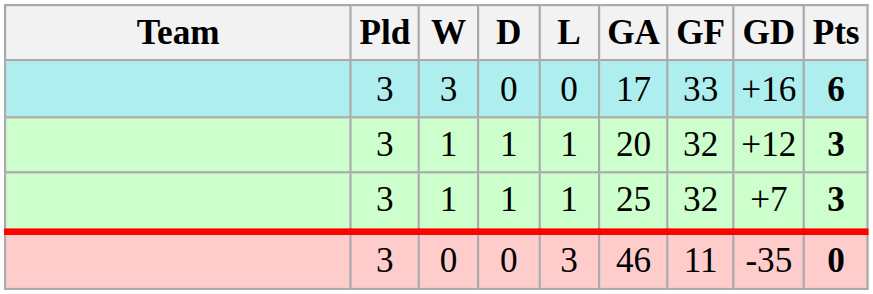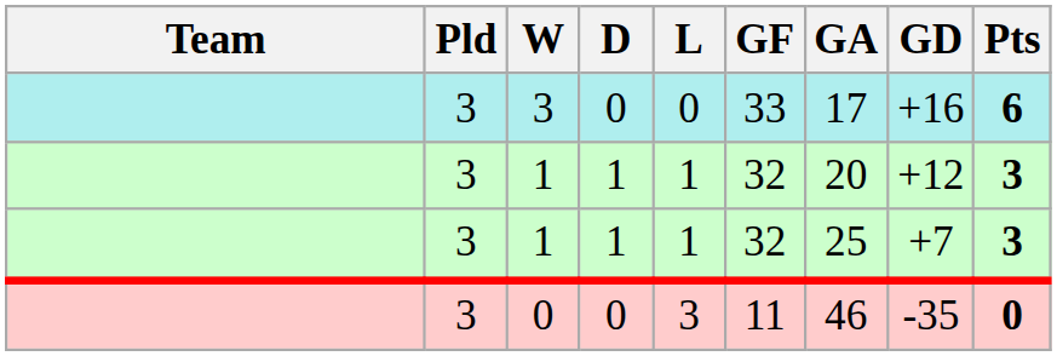columns swapped: GF <-> GA
